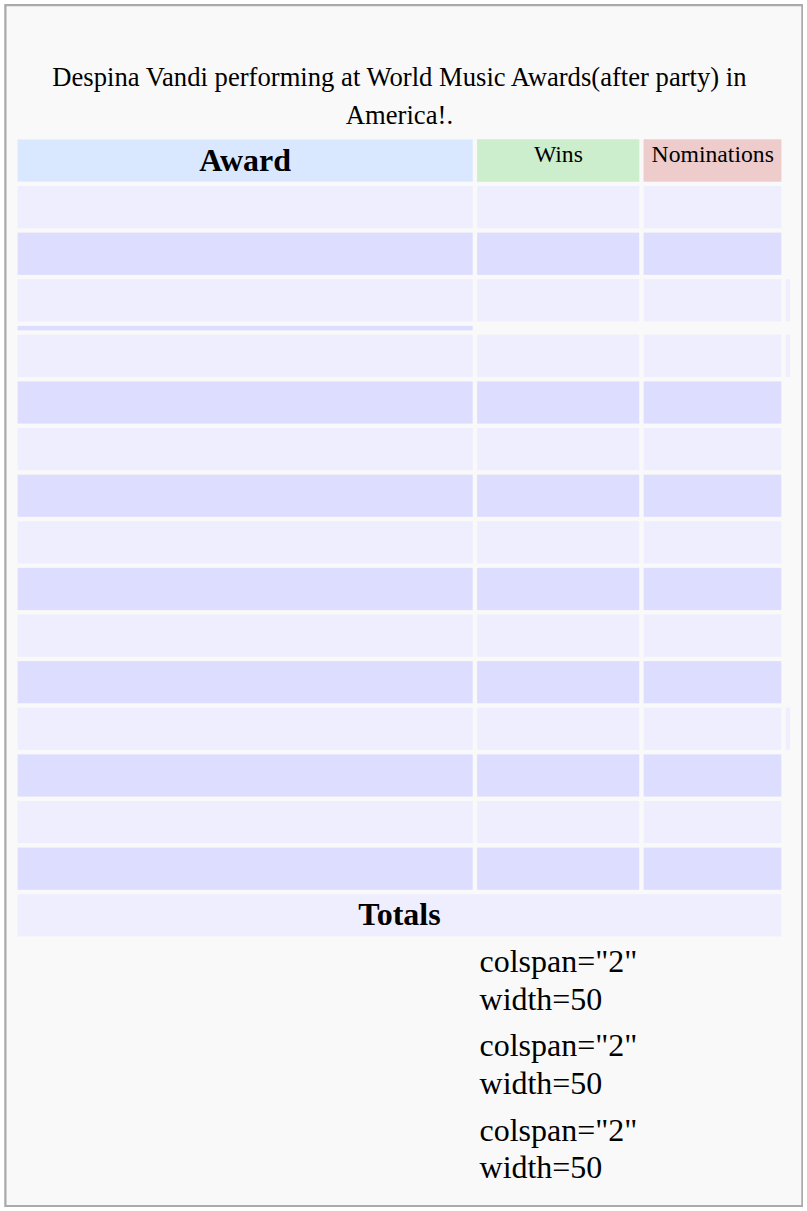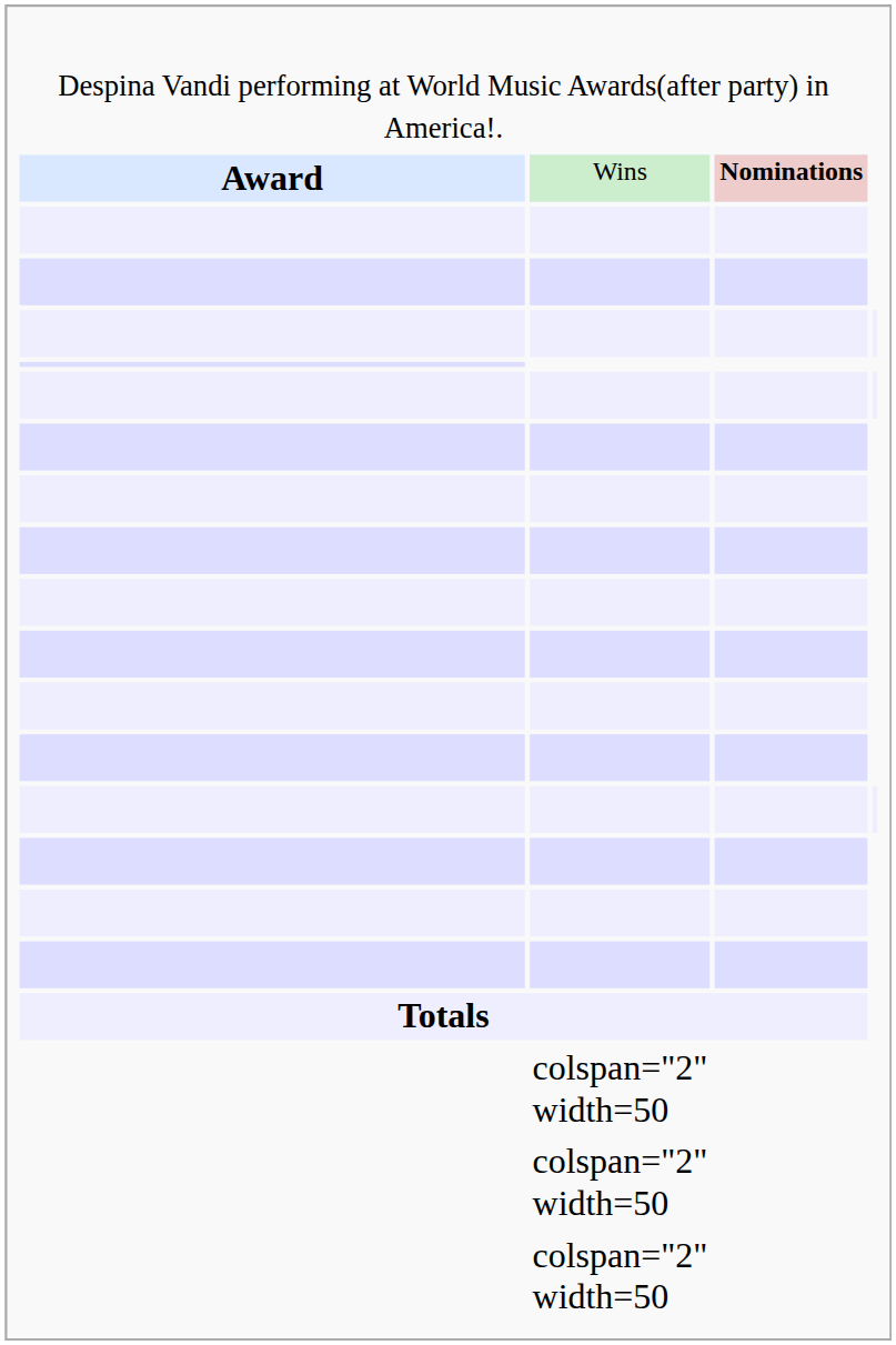Wins | column 3: normal -> bold
